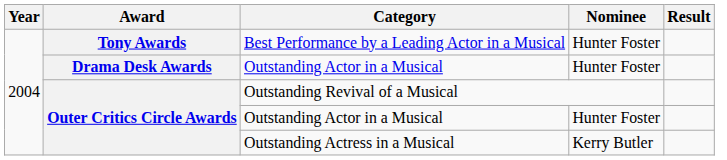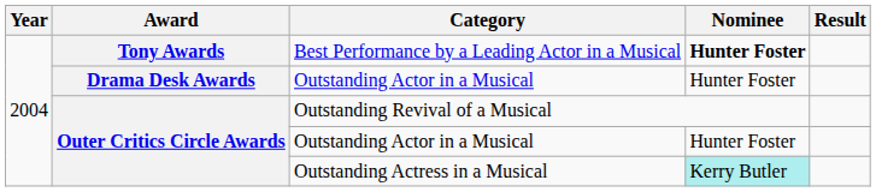Best Performance by a Leading Actor in a Musical | Nominee: normal -> bold
Outstanding Actress in a Musical | Nominee: no background -> paleturquoise background
